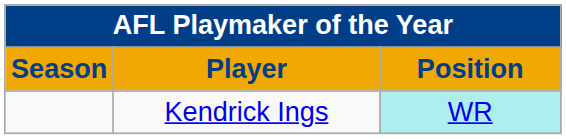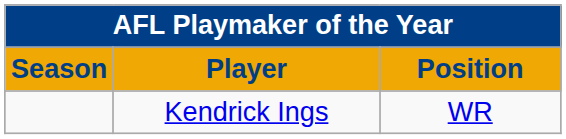Kendrick Ings | Position: paleturquoise background -> no background
